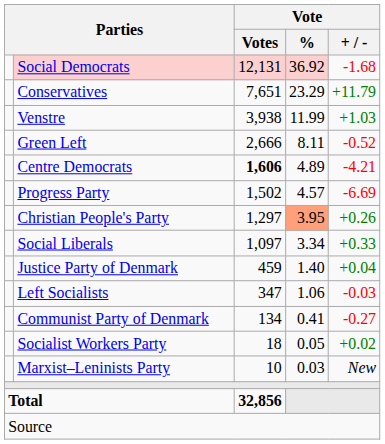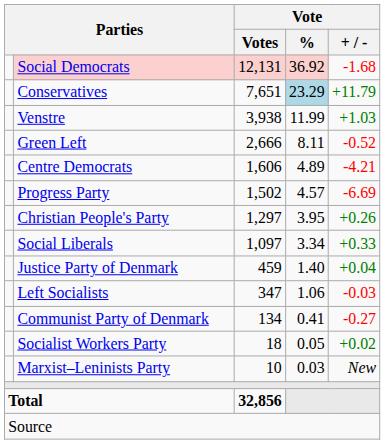Conservatives | Vote / %: no background -> lightblue background
Centre Democrats | Vote / Votes: bold -> normal
Christian People's Party | Vote / %: lightsalmon background -> no background
